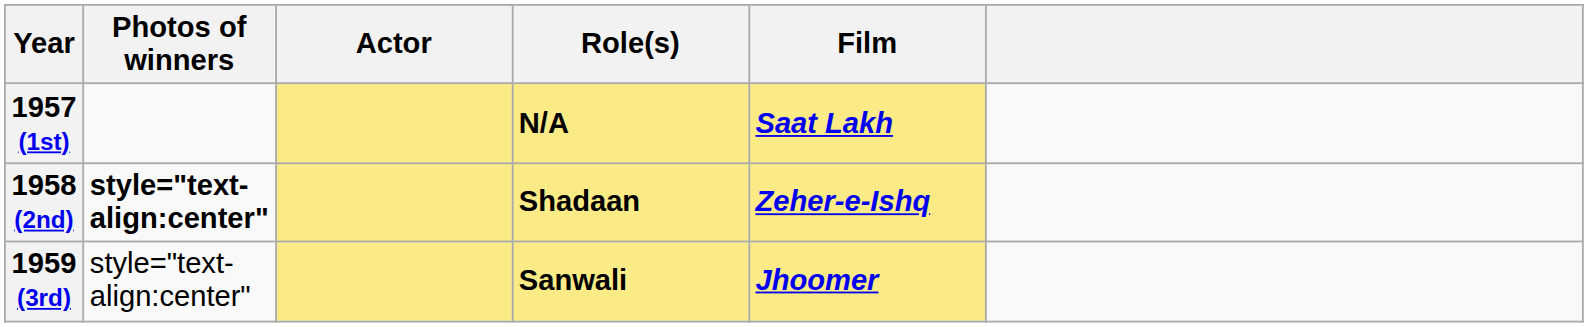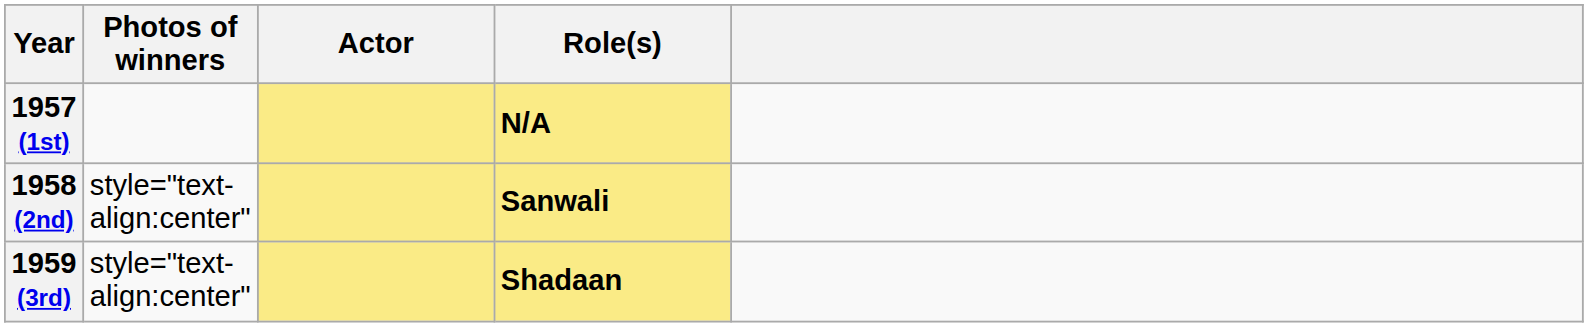- column: Film | Saat Lakh | Zeher-e-Ishq | Jhoomer
1958 (2nd) | Photos of winners: bold -> normal
1958 (2nd) | Role(s): Shadaan -> Sanwali
1959 (3rd) | Role(s): Sanwali -> Shadaan
